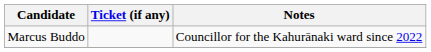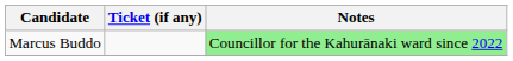Marcus Buddo | Notes: no background -> lightgreen background
